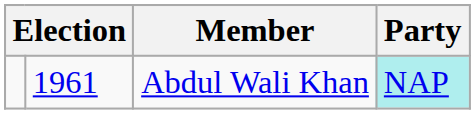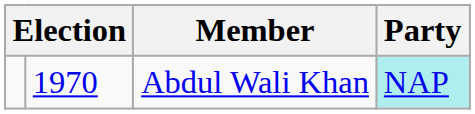Abdul Wali Khan | column 2: 1961 -> 1970
